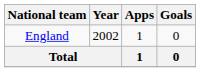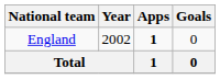England | Apps: normal -> bold
